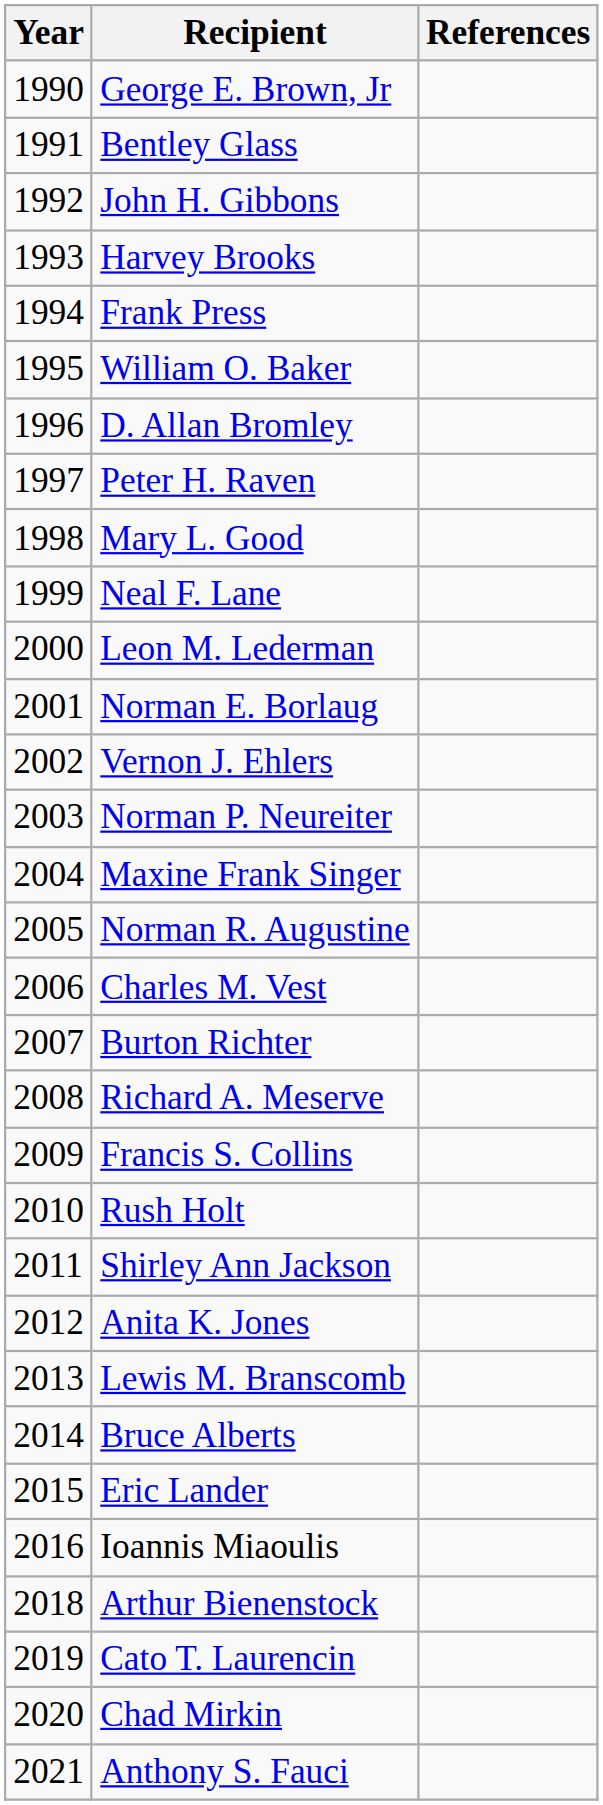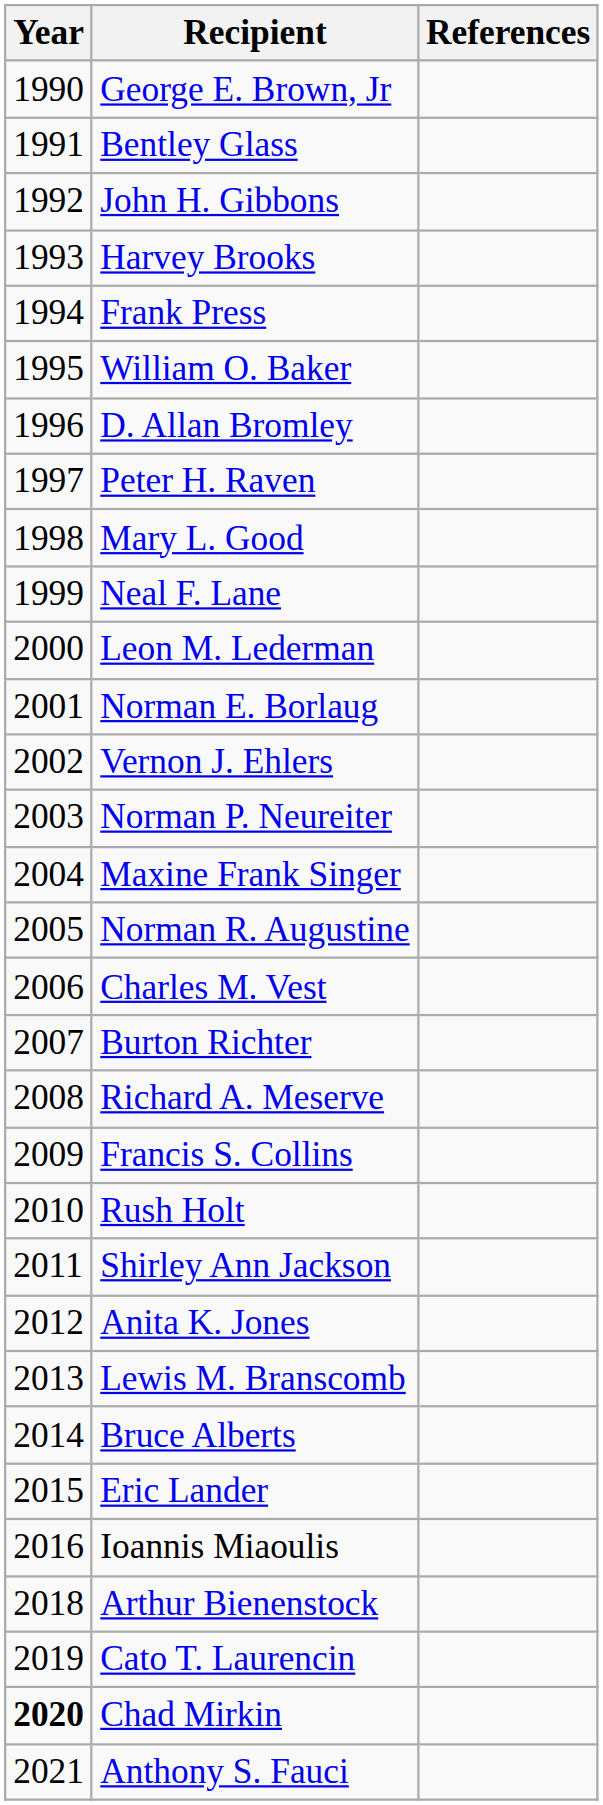Chad Mirkin | Year: normal -> bold
